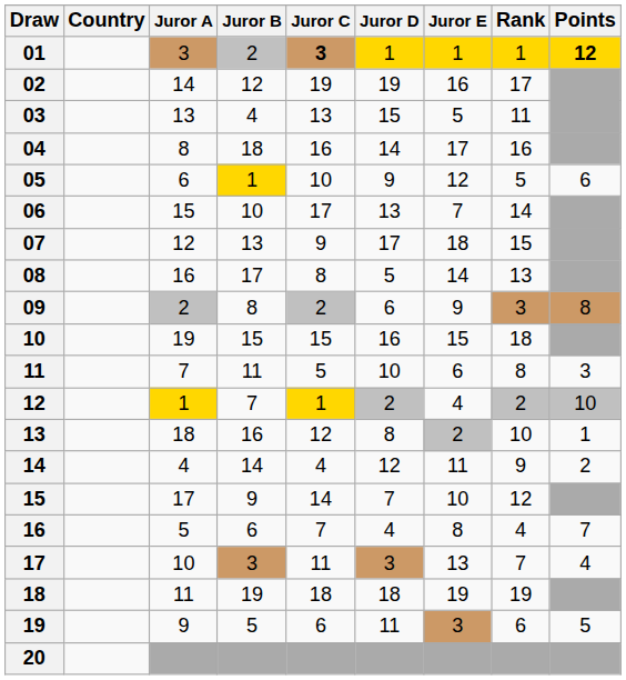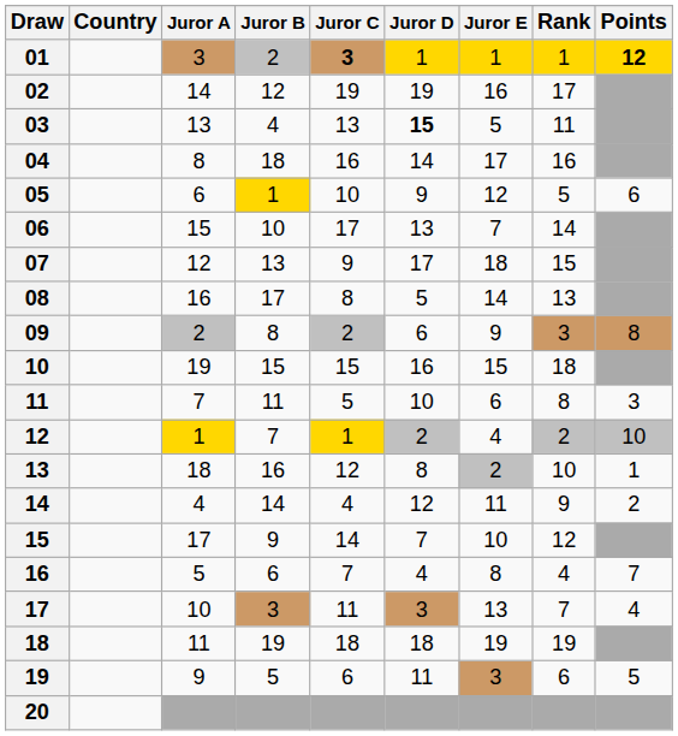03 | Juror D: normal -> bold
